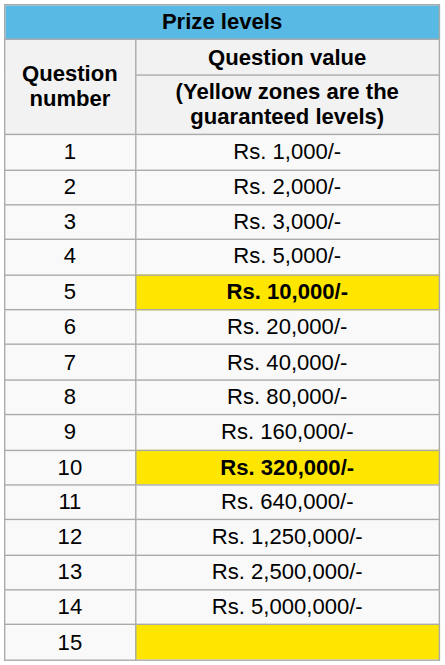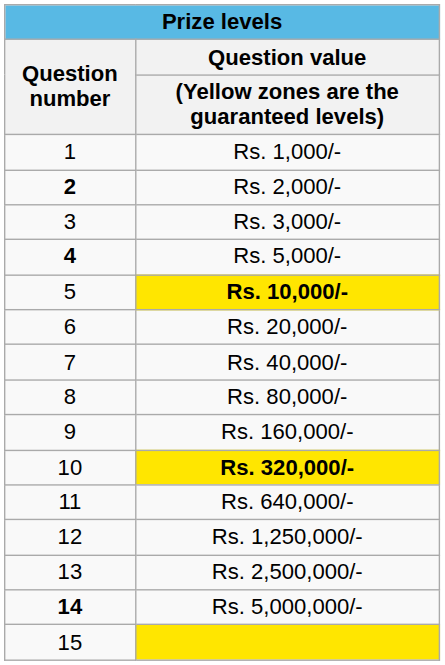Rs. 2,000/- | Question number: normal -> bold
Rs. 5,000/- | Question number: normal -> bold
Rs. 5,000,000/- | Question number: normal -> bold
